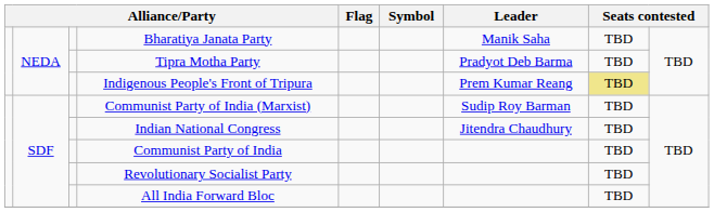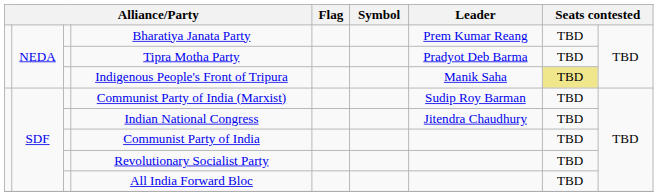Bharatiya Janata Party | Leader: Manik Saha -> Prem Kumar Reang
Indigenous People's Front of Tripura | Leader: Prem Kumar Reang -> Manik Saha
